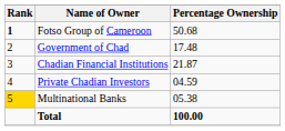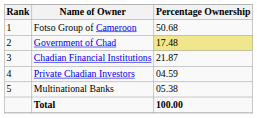Fotso Group of Cameroon | Rank: bold -> normal
Government of Chad | Percentage Ownership: no background -> khaki background
Multinational Banks | Rank: gold background -> no background
